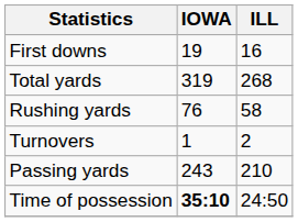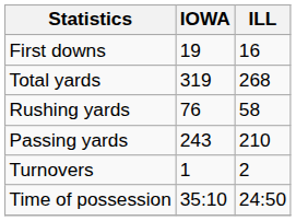rows swapped: Passing yards <-> Turnovers
Time of possession | IOWA: bold -> normal
